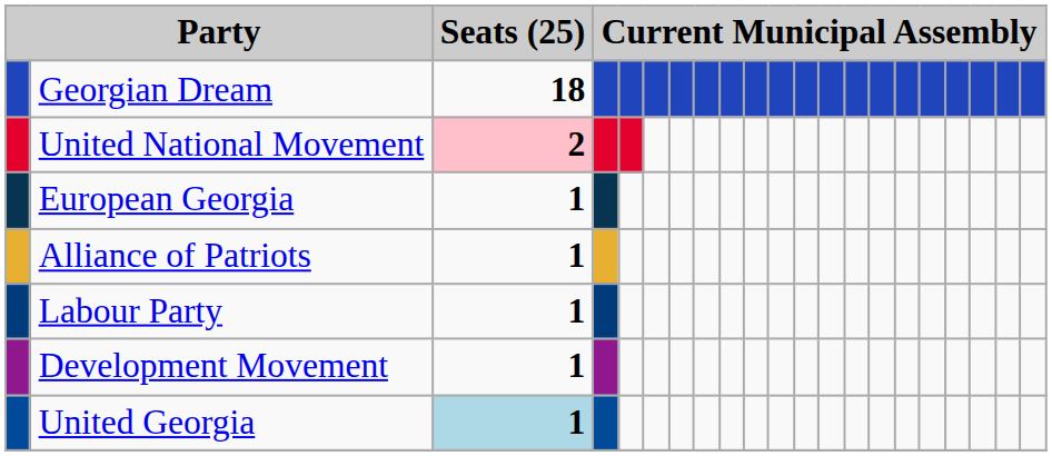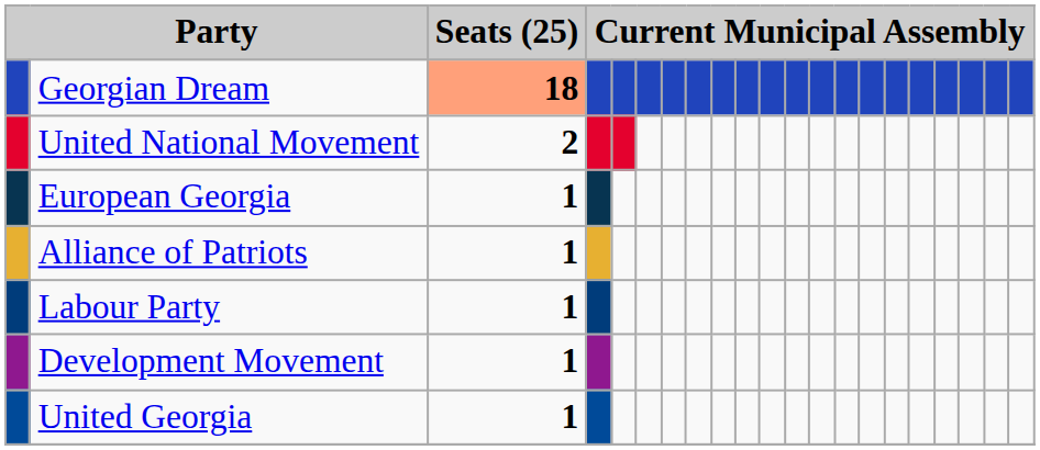Georgian Dream | Seats (25): no background -> lightsalmon background
United National Movement | Seats (25): pink background -> no background
United Georgia | Seats (25): lightblue background -> no background
